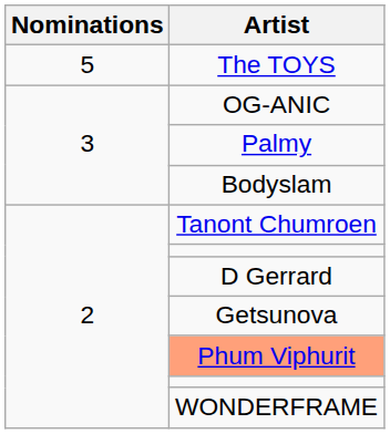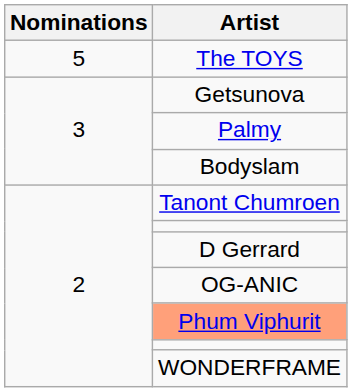row 3 | Artist: OG-ANIC -> Getsunova
row 9 | Artist: Getsunova -> OG-ANIC
